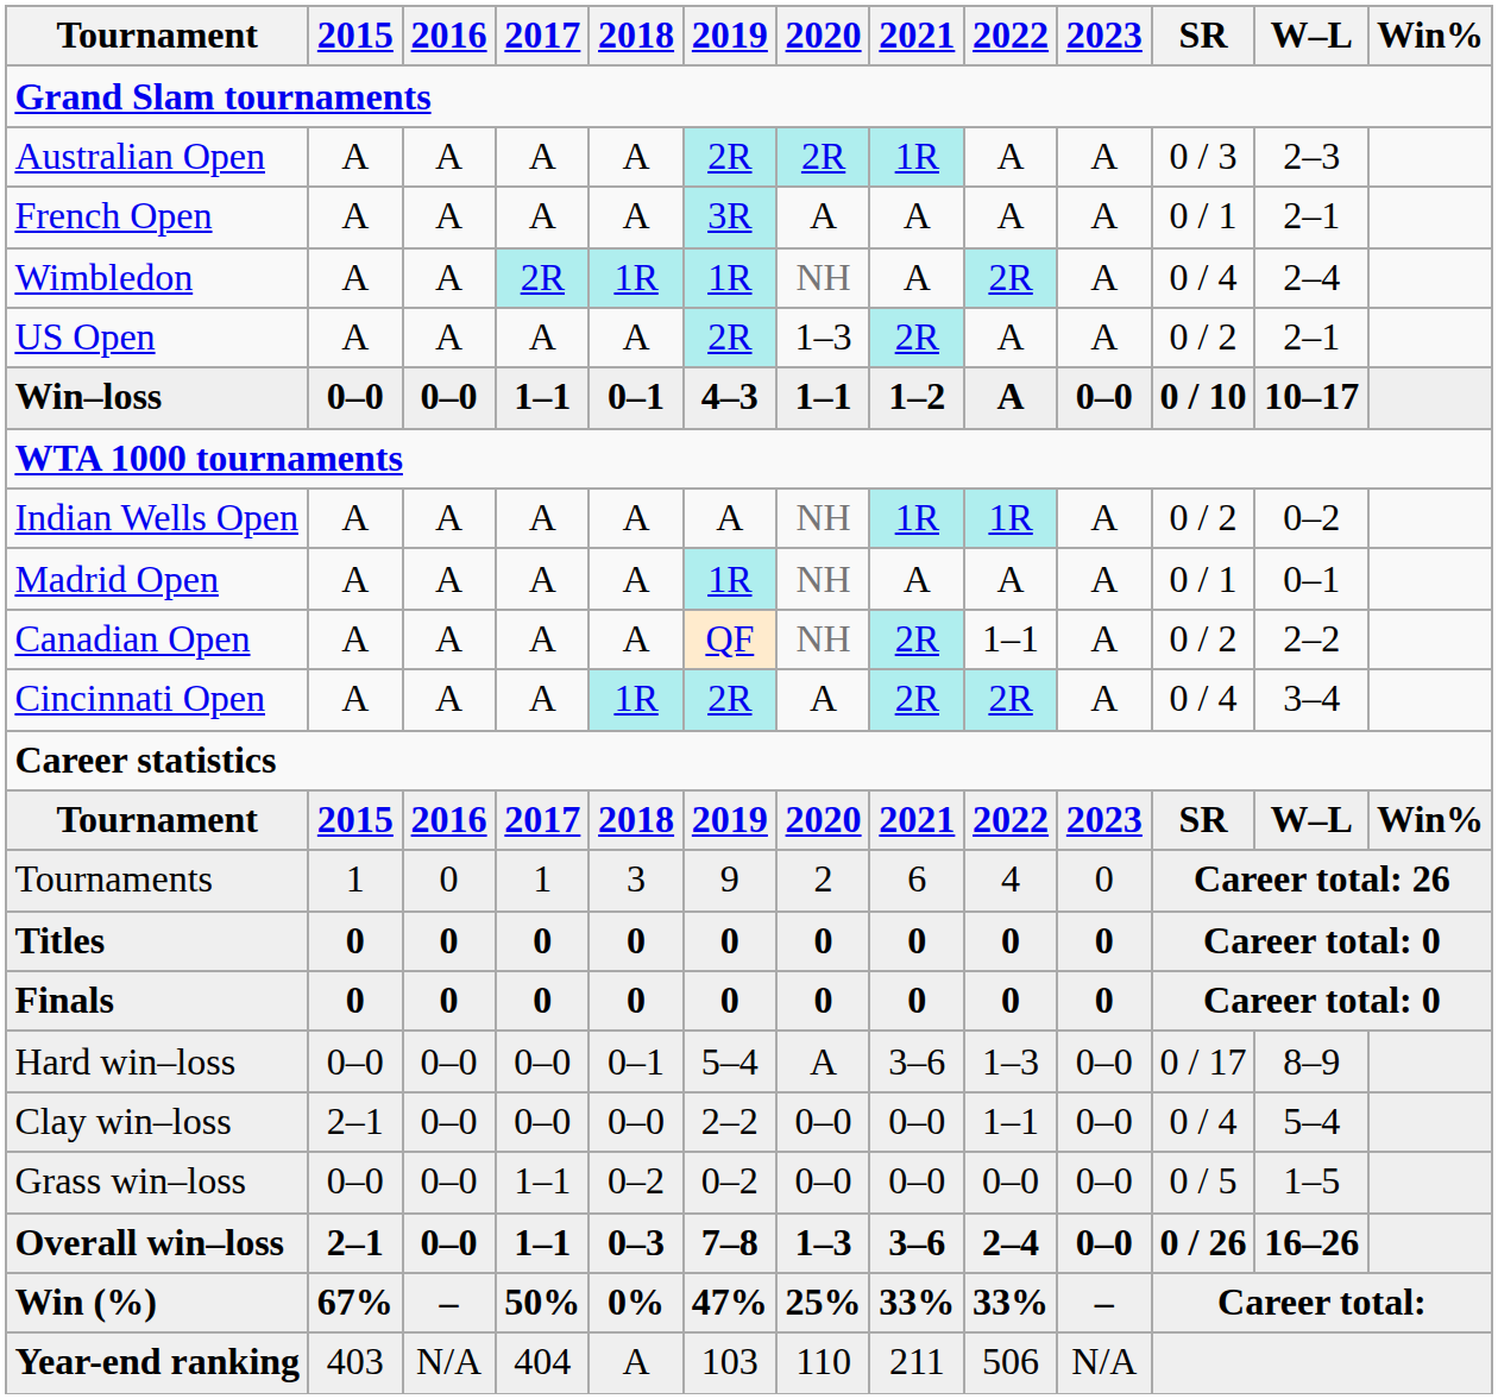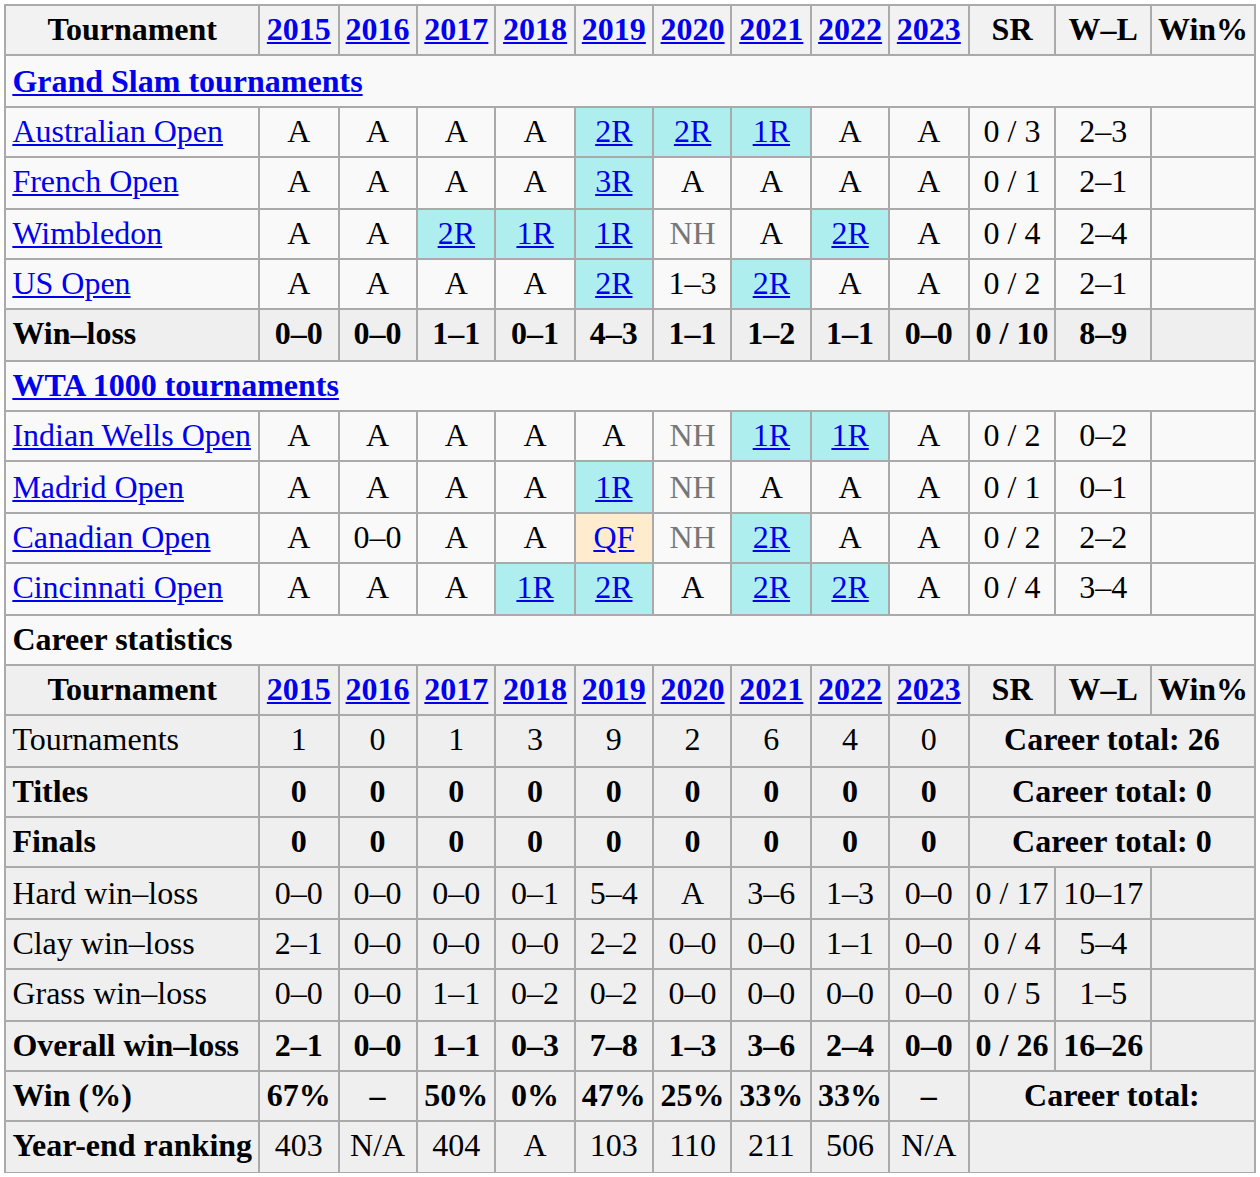Win–loss | 2022: A -> 1–1
Win–loss | W–L: 10–17 -> 8–9
Canadian Open | 2016: A -> 0–0
Canadian Open | 2022: 1–1 -> A
Hard win–loss | W–L: 8–9 -> 10–17
